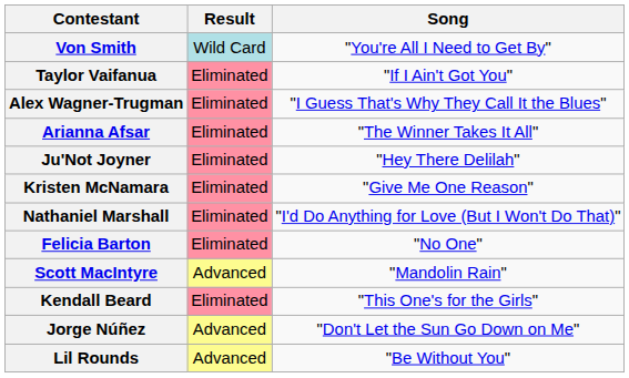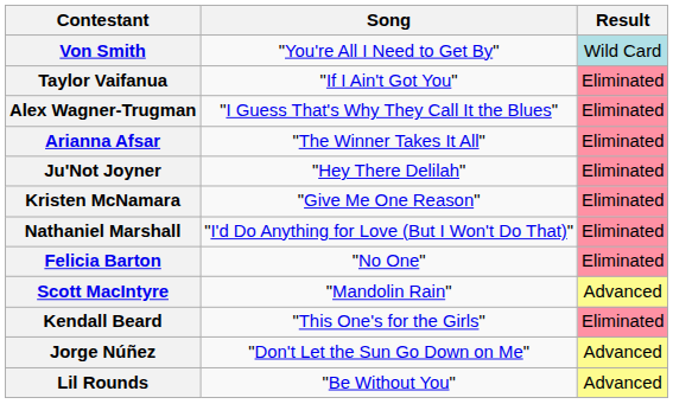columns swapped: Song <-> Result
